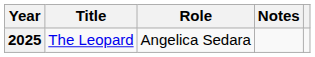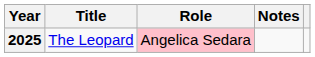2025 | Role: no background -> pink background
